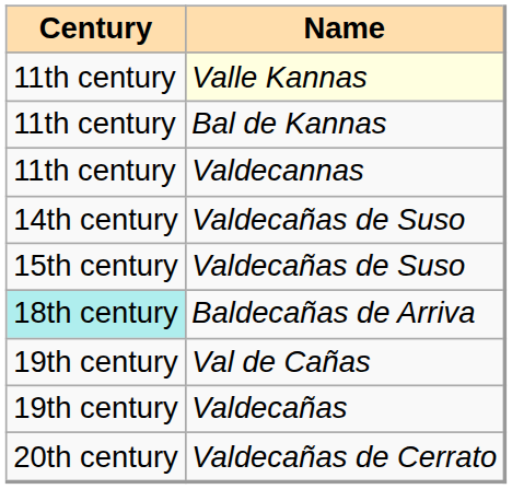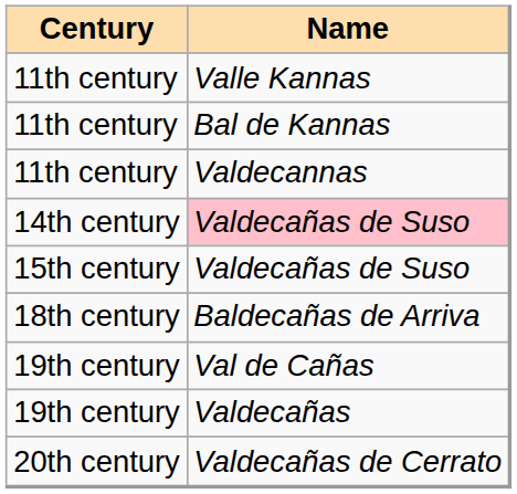row 2 | Name: lightyellow background -> no background
row 5 | Name: no background -> pink background
row 7 | Century: paleturquoise background -> no background
